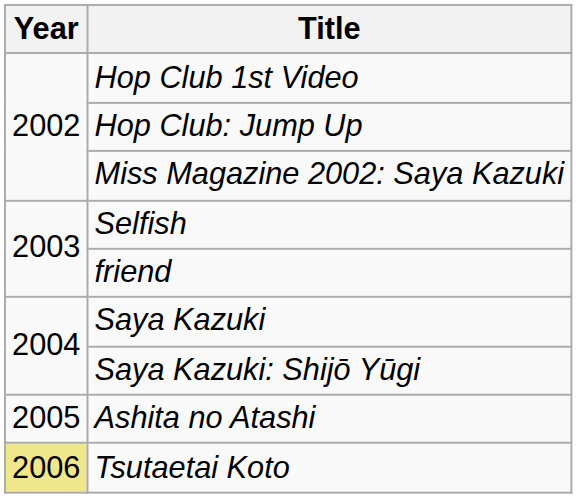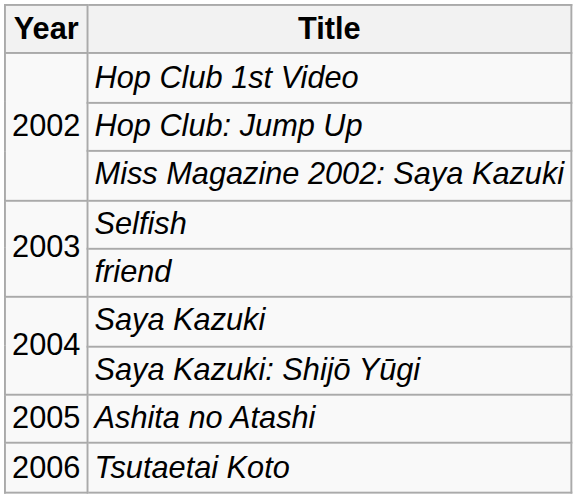Tsutaetai Koto | Year: khaki background -> no background
